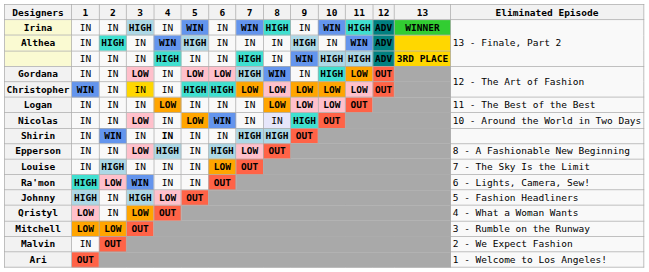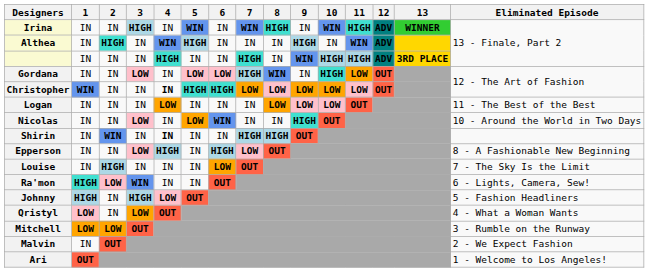Christopher | 3: gold background -> no background
Christopher | 4: normal -> bold
Nicolas | 8: lavender background -> no background
